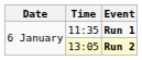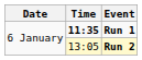Run 1 | Time: normal -> bold
